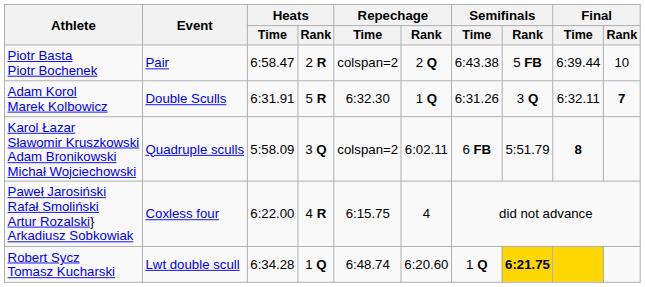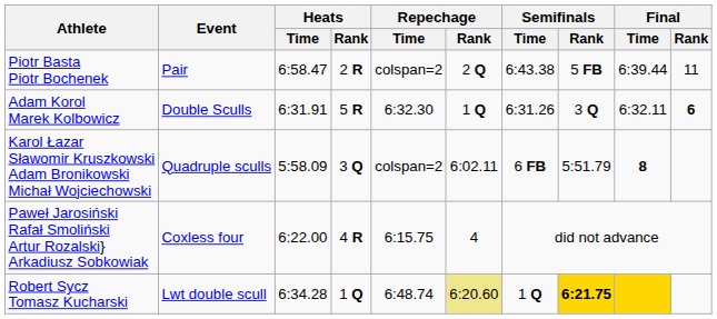Piotr Basta Piotr Bochenek | Final / Rank: 10 -> 11
Adam Korol Marek Kolbowicz | Final / Rank: 7 -> 6
Robert Sycz Tomasz Kucharski | Repechage / Rank: no background -> khaki background
